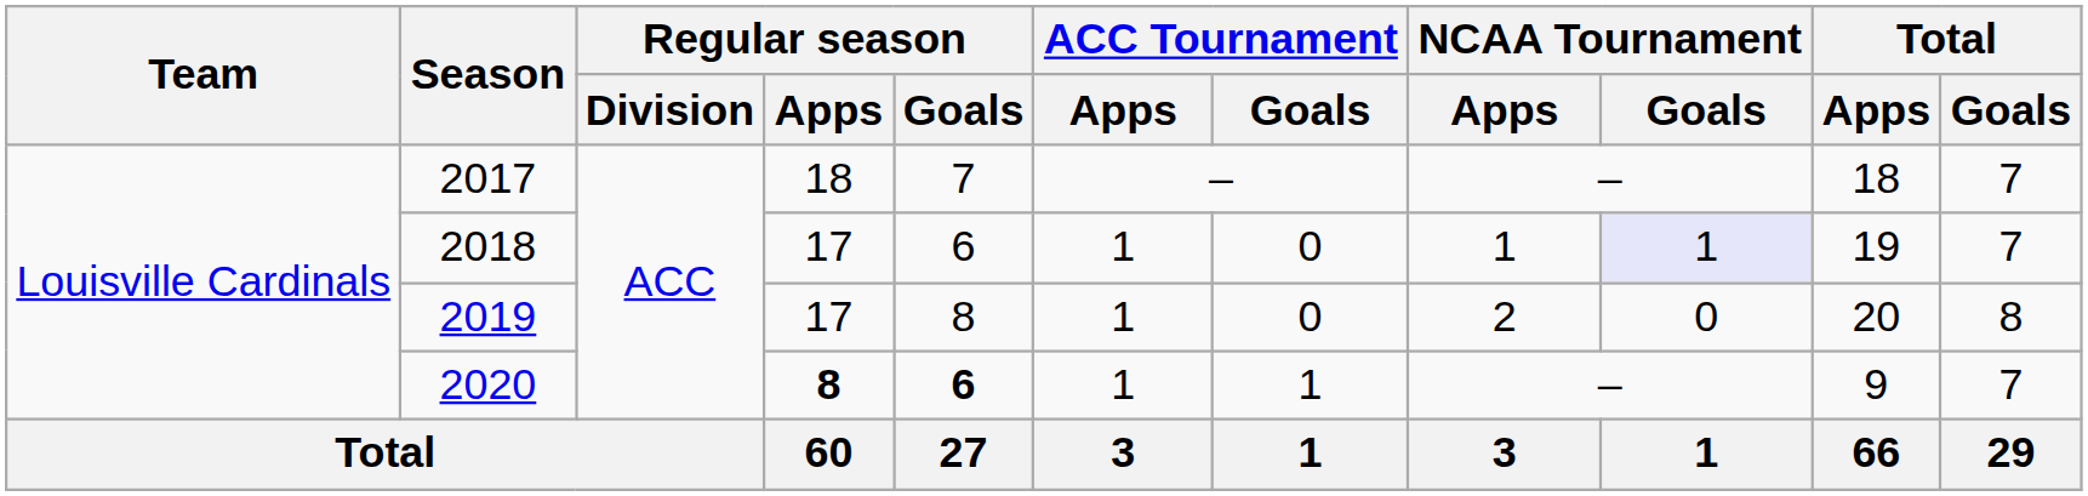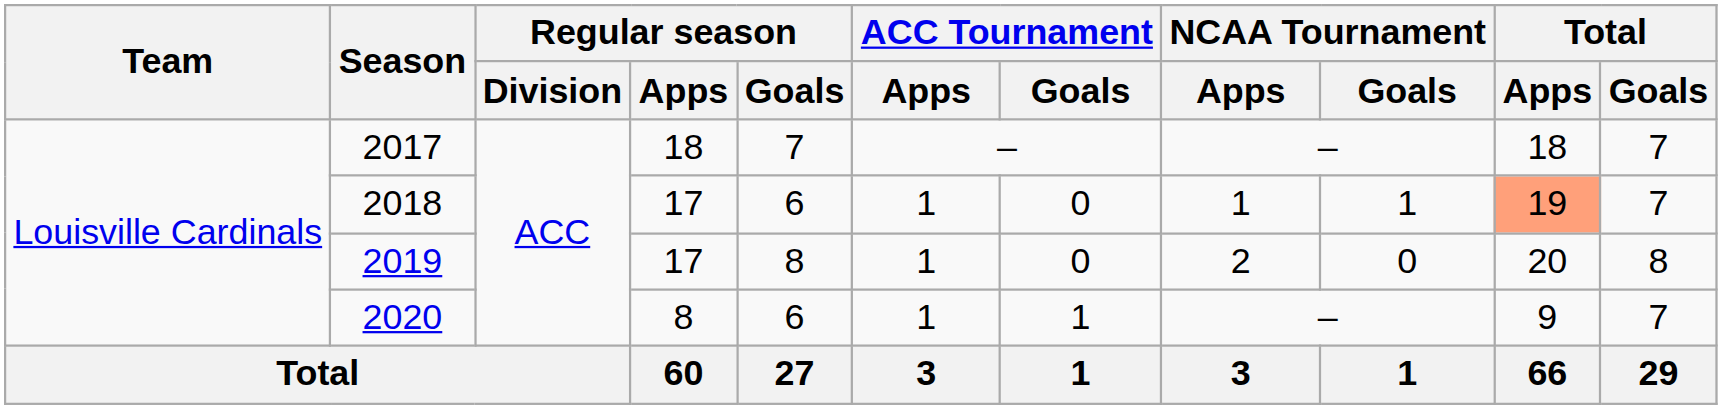2018 | NCAA Tournament / Goals: lavender background -> no background
2018 | Total / Apps: no background -> lightsalmon background
2020 | Regular season / Apps: bold -> normal
2020 | Regular season / Goals: bold -> normal
